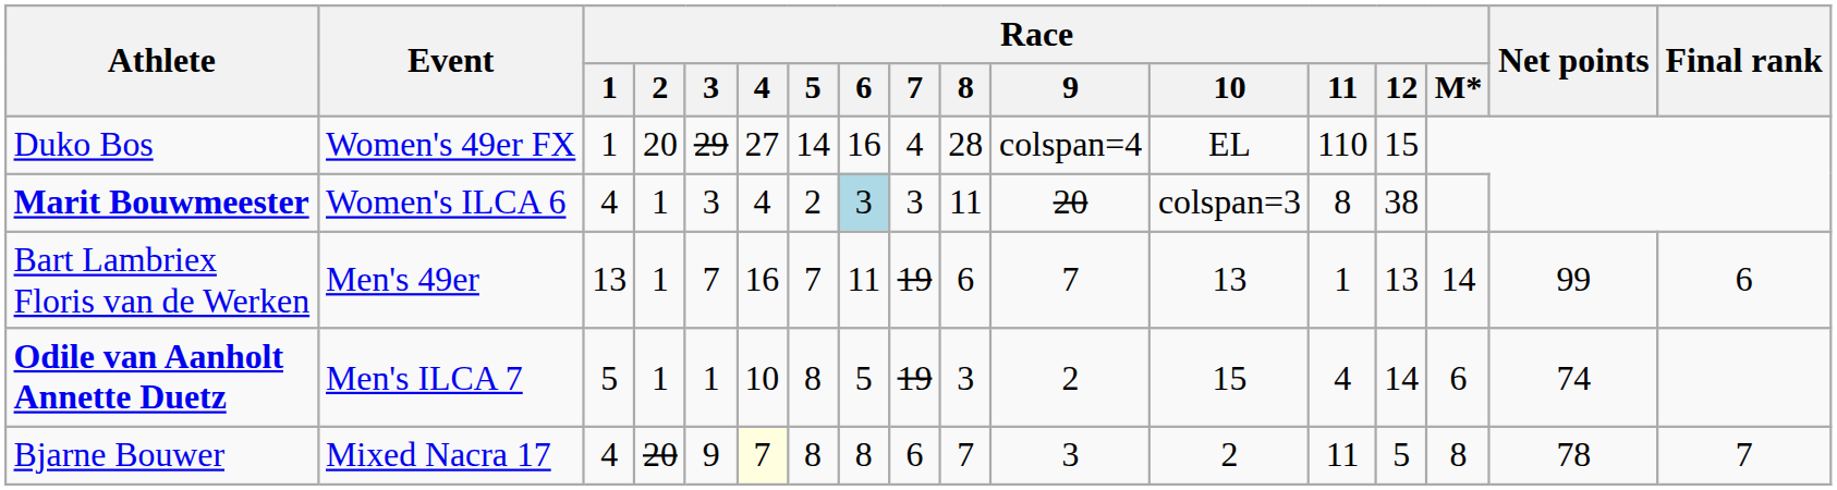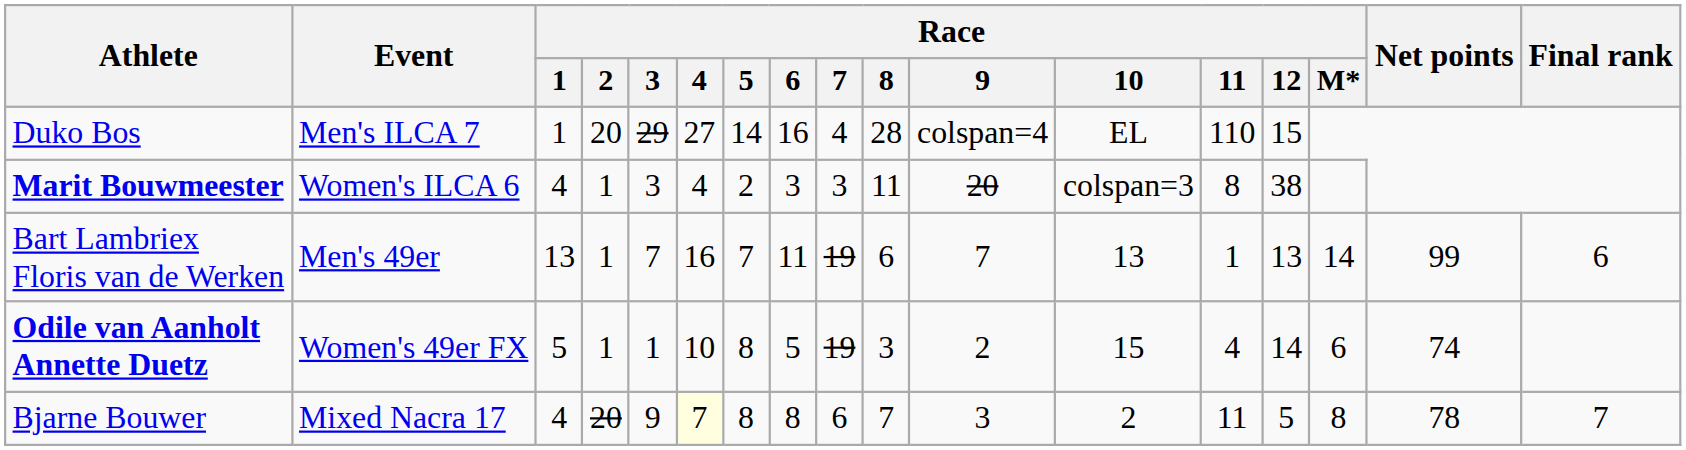Duko Bos | Event: Women's 49er FX -> Men's ILCA 7
Marit Bouwmeester | Race / 6: lightblue background -> no background
Odile van Aanholt Annette Duetz | Event: Men's ILCA 7 -> Women's 49er FX
